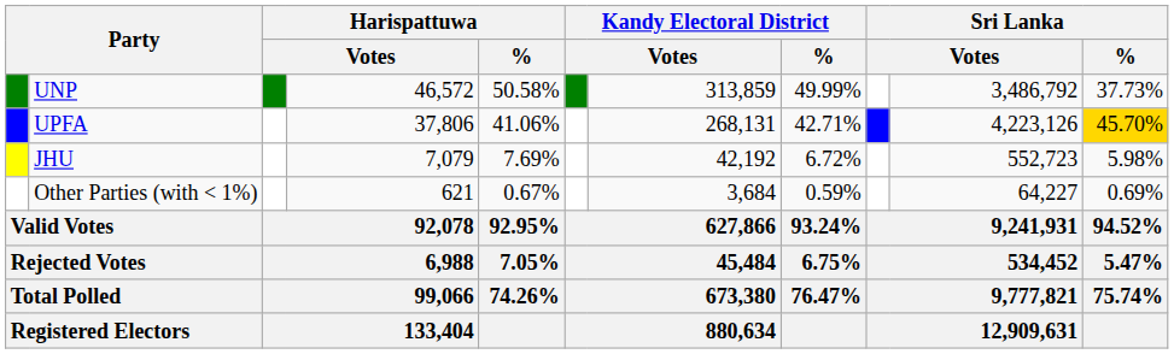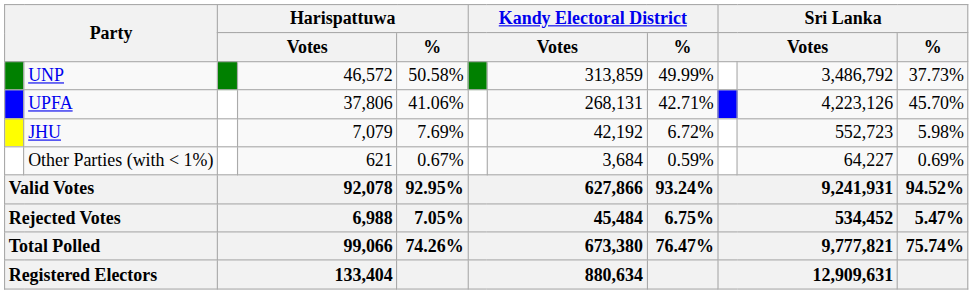UPFA | Sri Lanka / %: gold background -> no background
